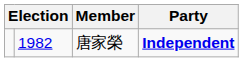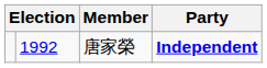唐家榮 | column 2: 1982 -> 1992
